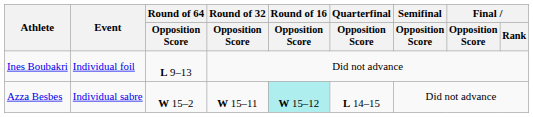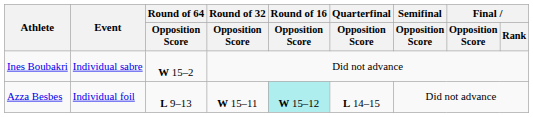Ines Boubakri | Event: Individual foil -> Individual sabre
Ines Boubakri | Round of 64 / Opposition Score: L 9–13 -> W 15–2
Azza Besbes | Event: Individual sabre -> Individual foil
Azza Besbes | Round of 64 / Opposition Score: W 15–2 -> L 9–13
